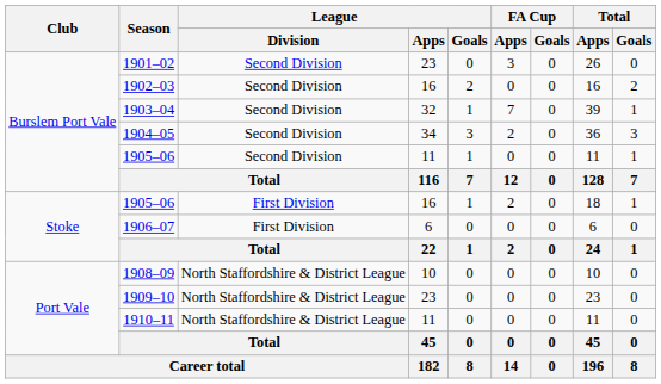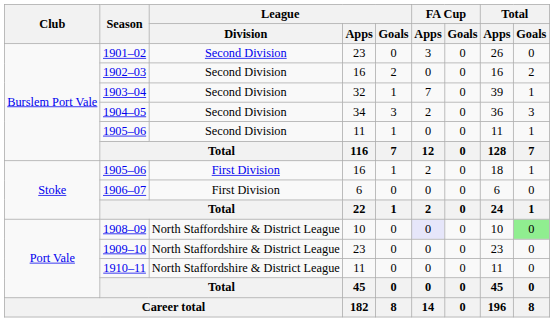1908–09 | FA Cup / Apps: no background -> lavender background
1908–09 | Total / Goals: no background -> lightgreen background
